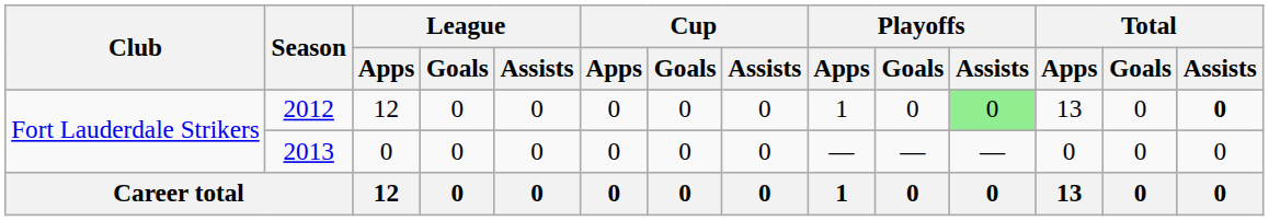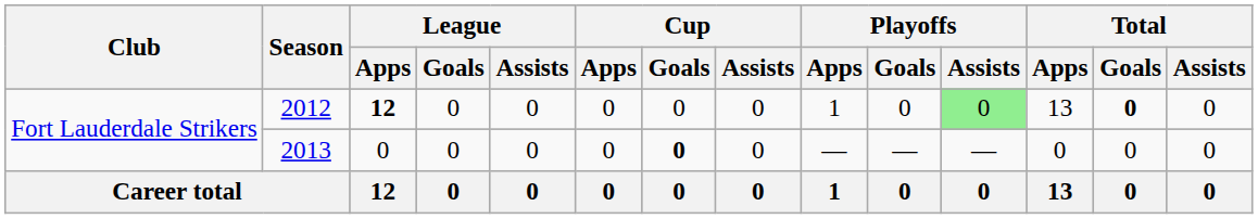2012 | League / Apps: normal -> bold
2012 | Total / Goals: normal -> bold
2012 | Total / Assists: bold -> normal
2013 | Cup / Goals: normal -> bold
